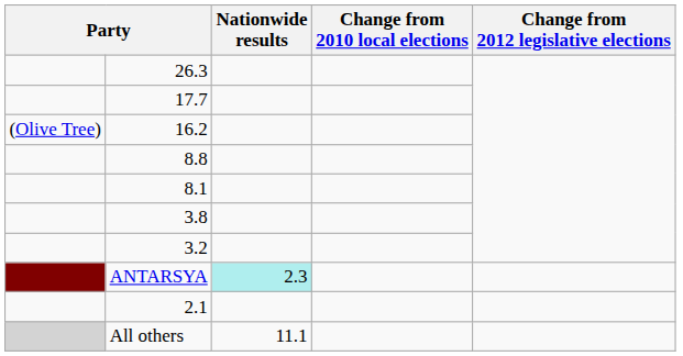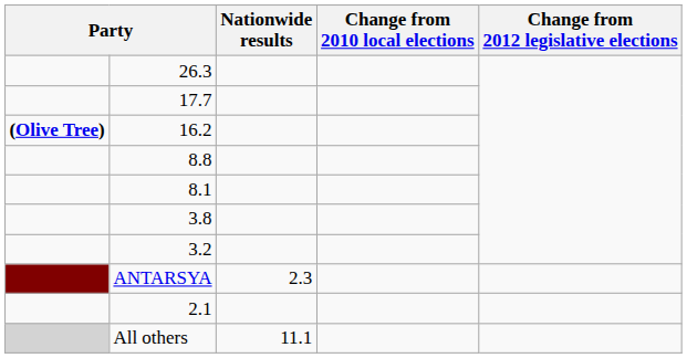16.2 | column 1: normal -> bold
ANTARSYA | Nationwide results: paleturquoise background -> no background
